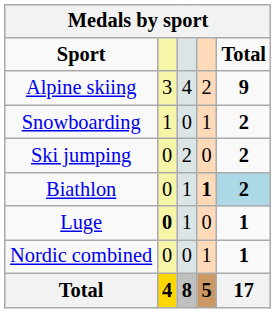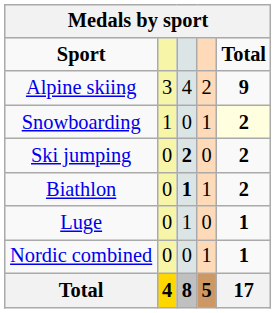Snowboarding | Total: no background -> lightyellow background
Ski jumping | column 3: normal -> bold
Biathlon | column 3: normal -> bold
Biathlon | column 4: bold -> normal
Biathlon | Total: lightblue background -> no background
Luge | column 2: bold -> normal
